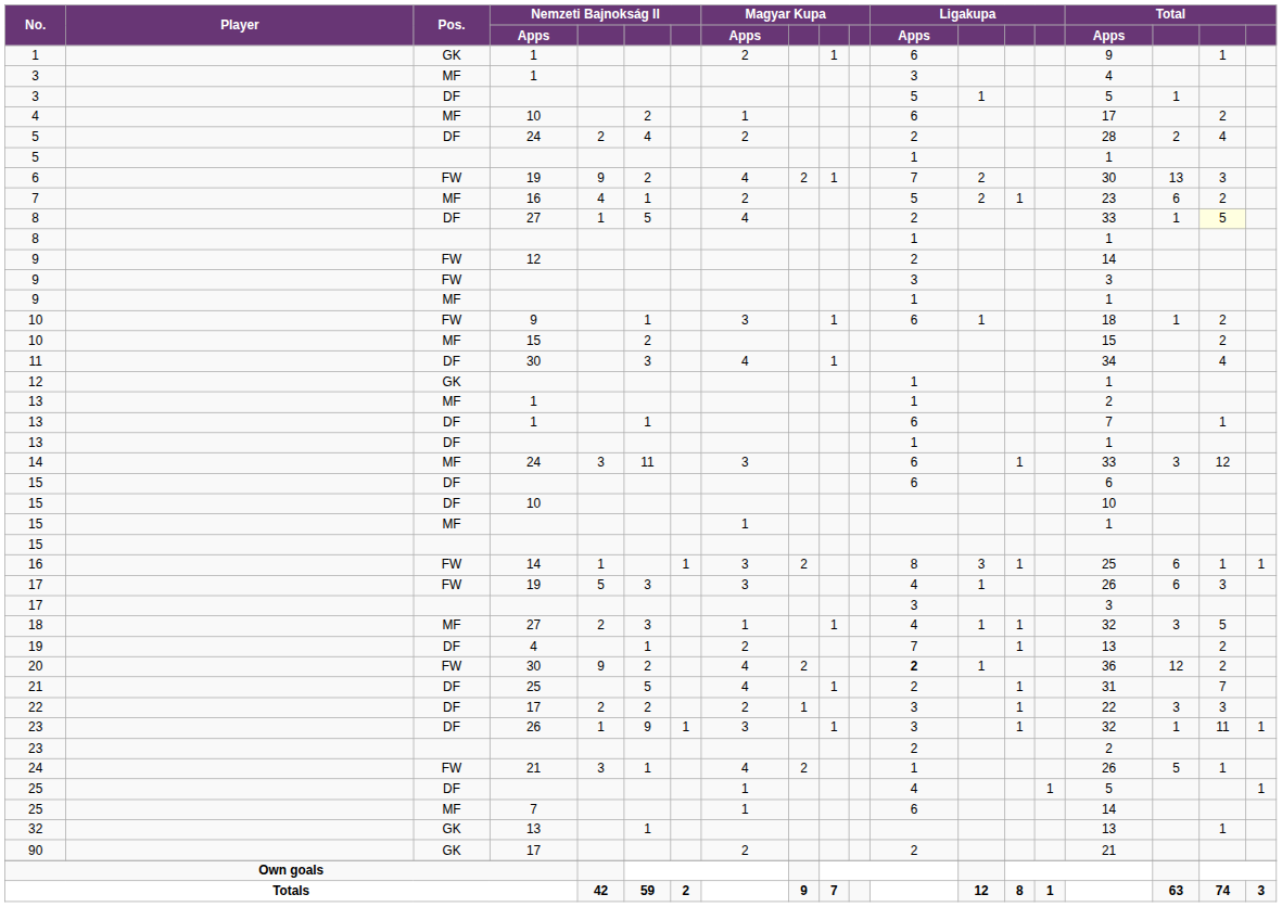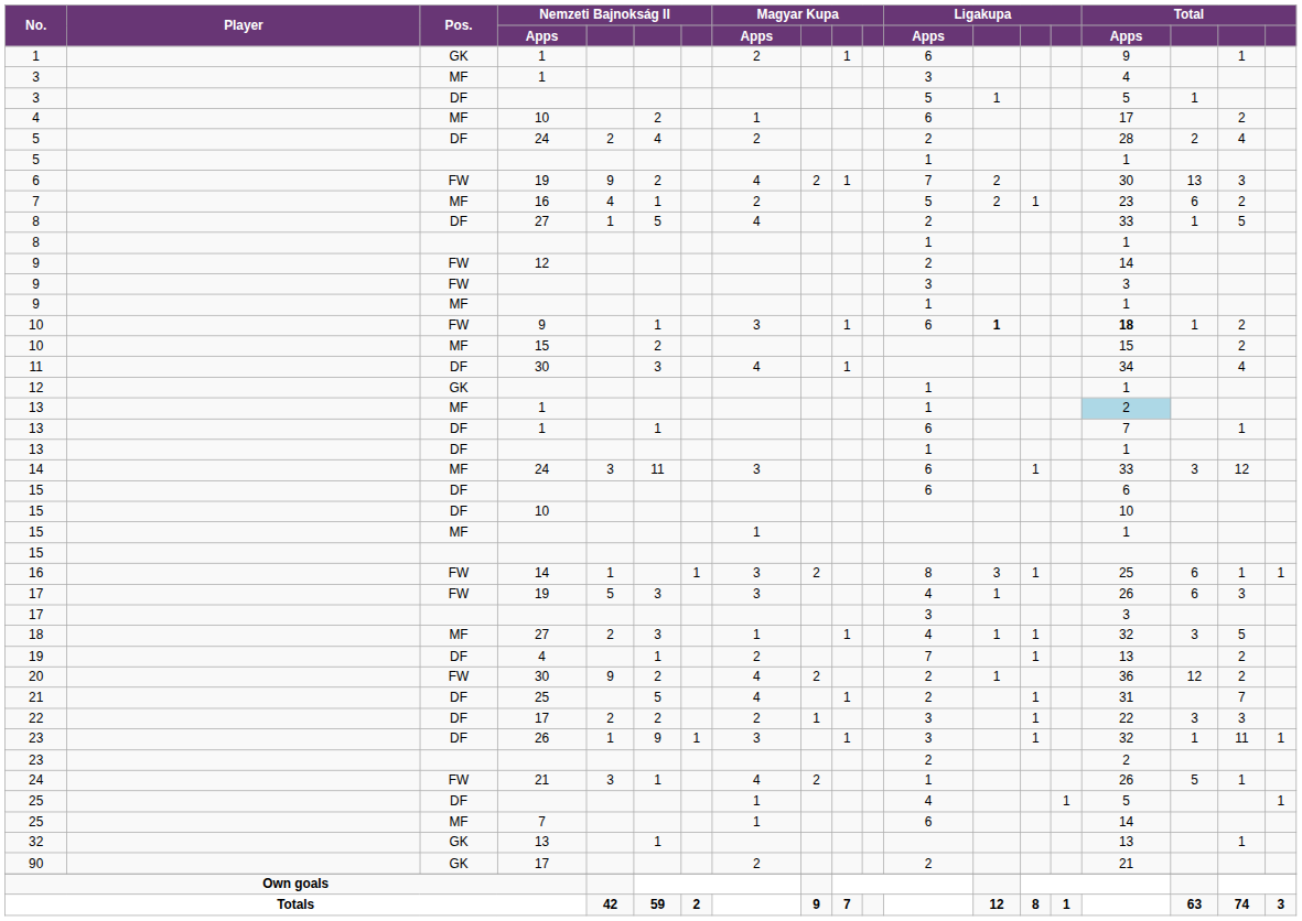8 / DF | column 18: lightyellow background -> no background
10 / FW | column 13: normal -> bold
10 / FW | Total / Apps: normal -> bold
13 / MF | Total / Apps: no background -> lightblue background
20 | Ligakupa / Apps: bold -> normal
